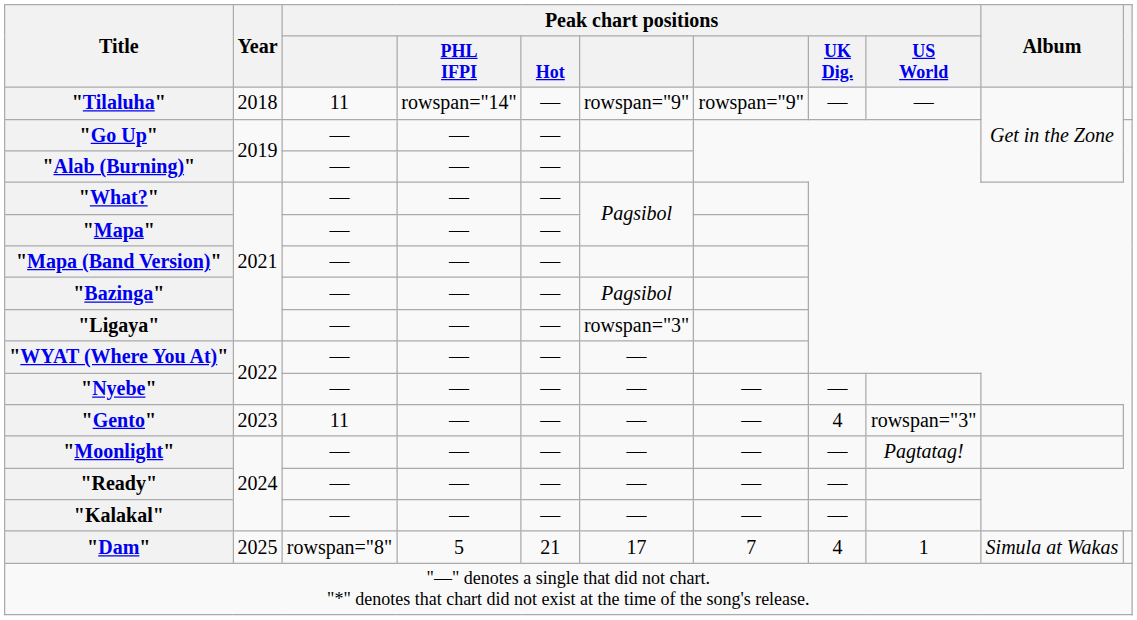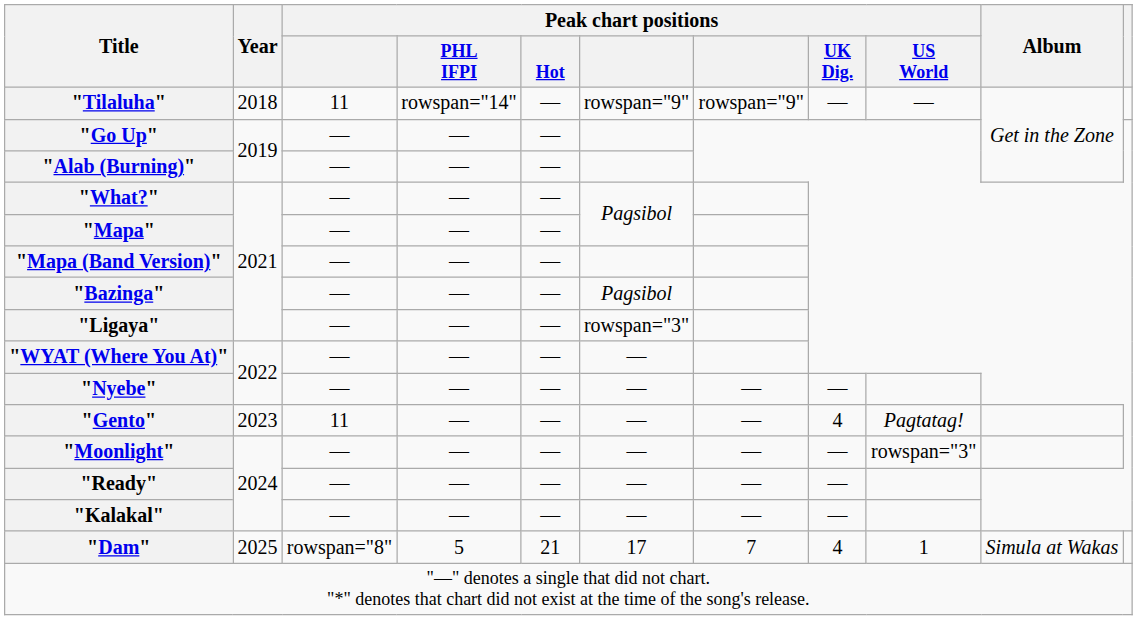"Gento" | Peak chart positions / US World: rowspan="3" -> Pagtatag!
"Moonlight" | Peak chart positions / US World: Pagtatag! -> rowspan="3"
